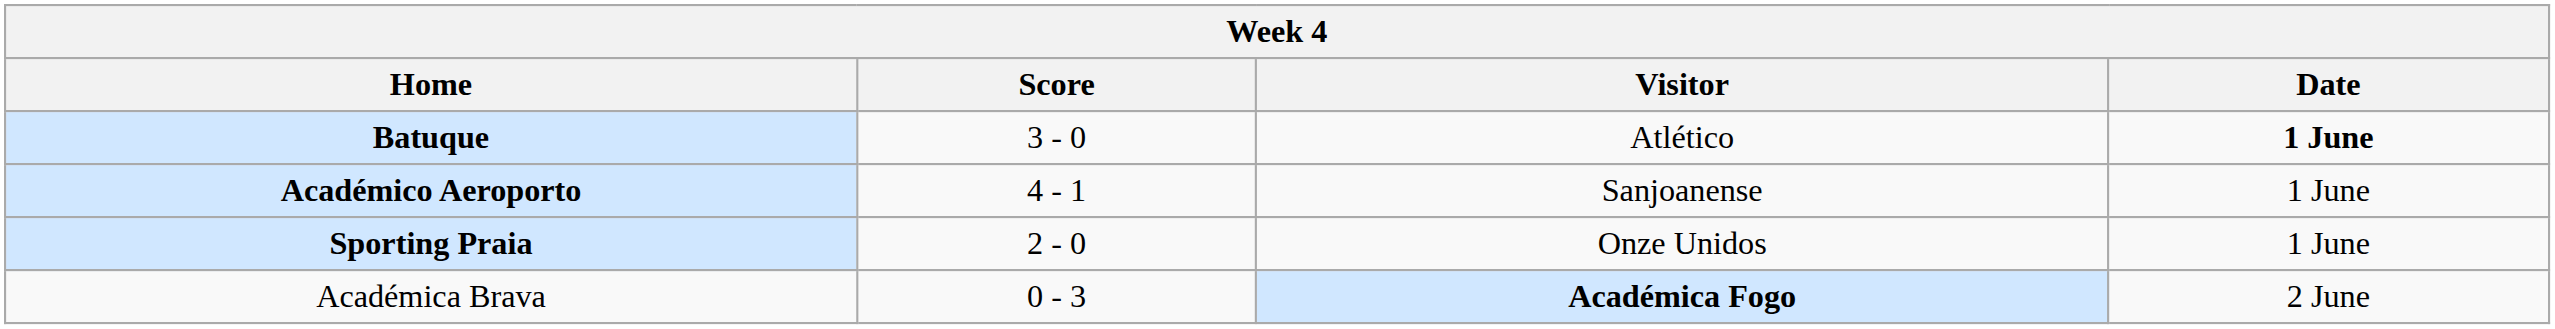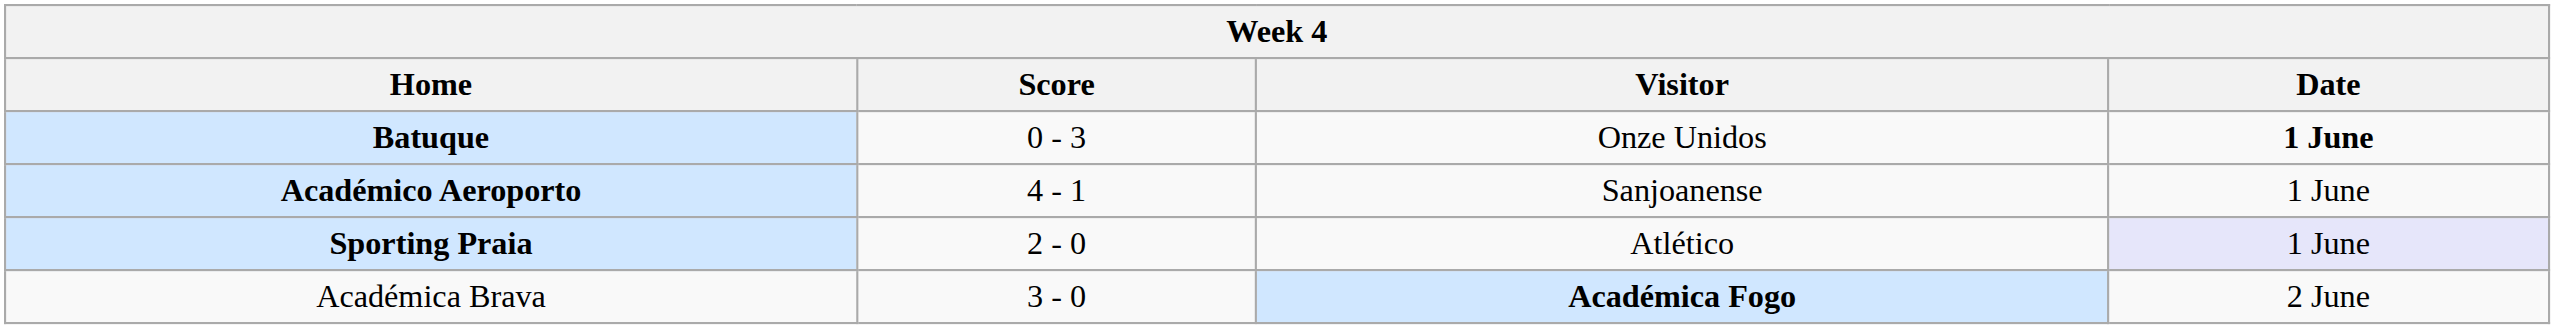Batuque | Score: 3 - 0 -> 0 - 3
Batuque | Visitor: Atlético -> Onze Unidos
Sporting Praia | Visitor: Onze Unidos -> Atlético
Sporting Praia | Date: no background -> lavender background
Académica Brava | Score: 0 - 3 -> 3 - 0
